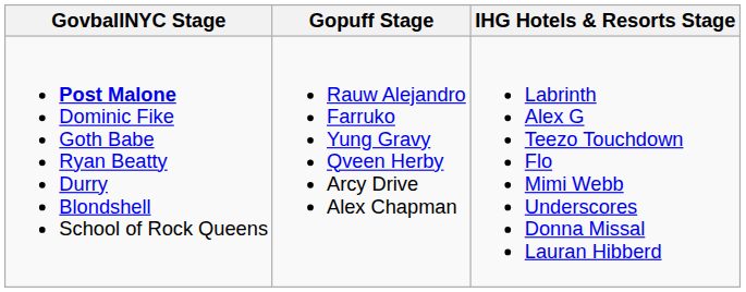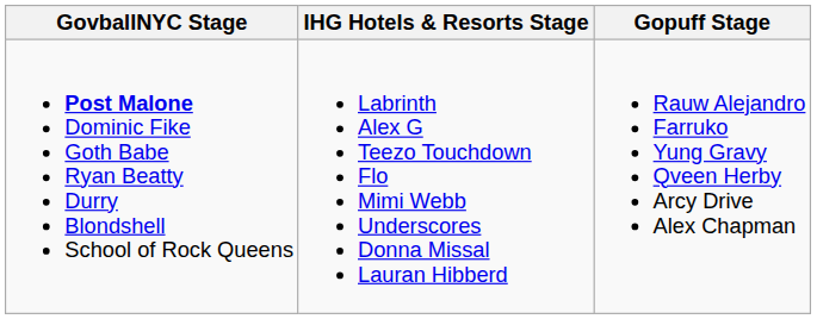columns swapped: Gopuff Stage <-> IHG Hotels & Resorts Stage
